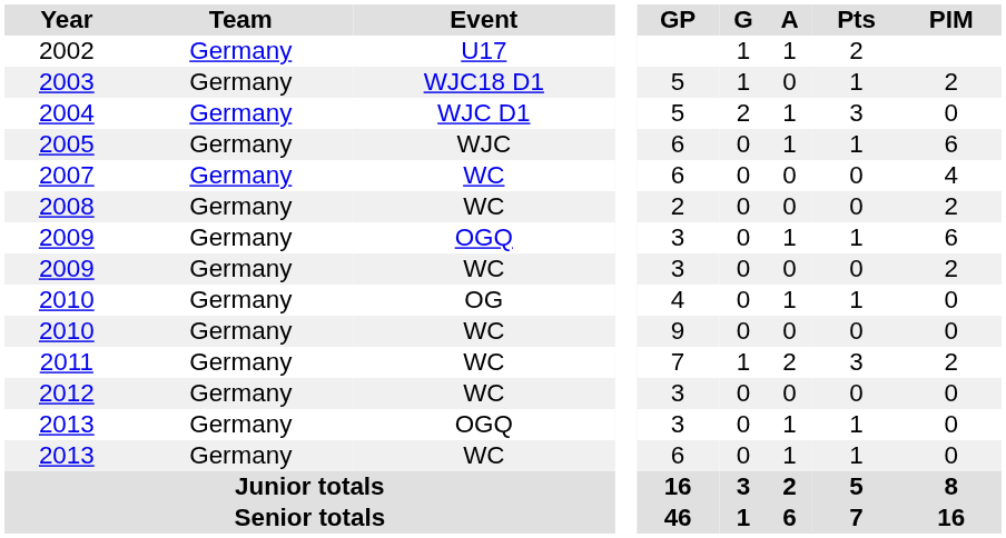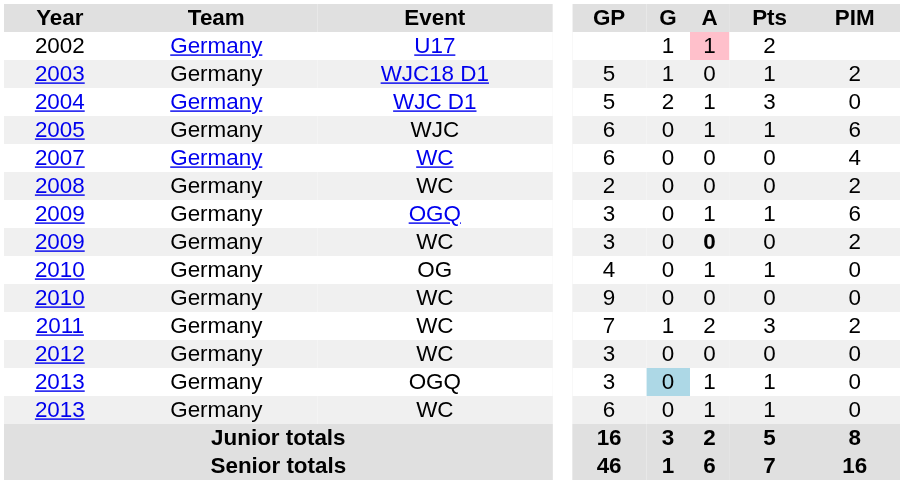2002 | A: no background -> pink background
2009 / WC | A: normal -> bold
2013 / OGQ | G: no background -> lightblue background
